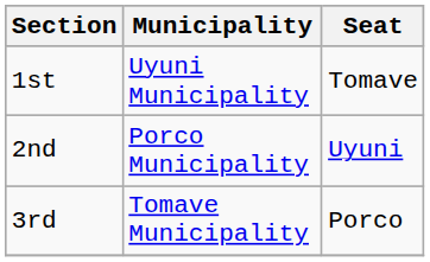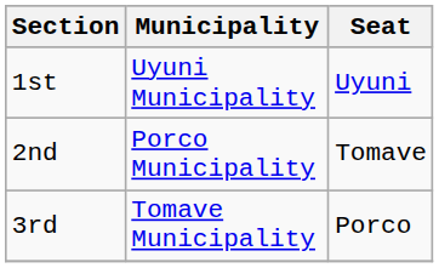1st | Seat: Tomave -> Uyuni
2nd | Seat: Uyuni -> Tomave
